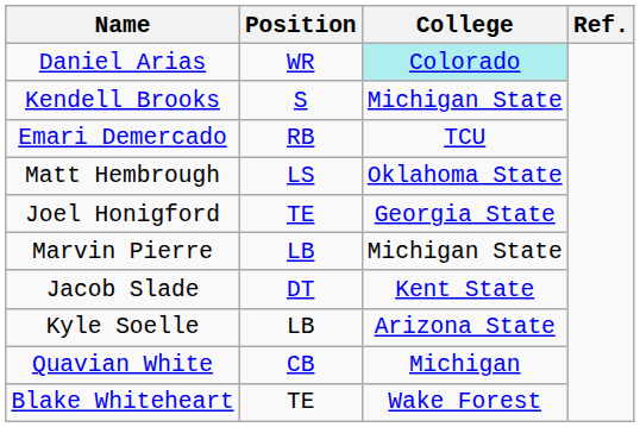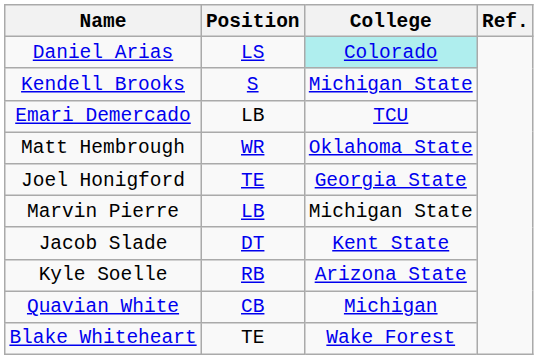Daniel Arias | Position: WR -> LS
Emari Demercado | Position: RB -> LB
Matt Hembrough | Position: LS -> WR
Kyle Soelle | Position: LB -> RB
